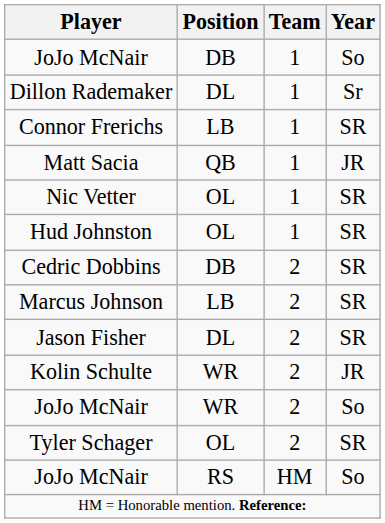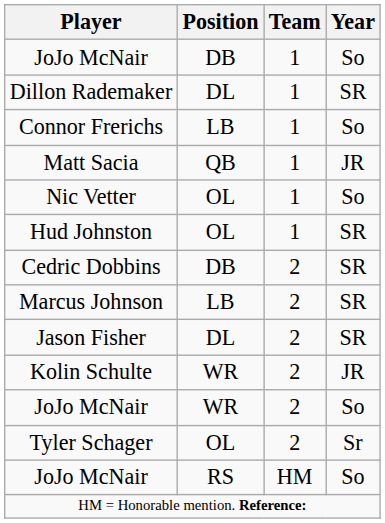Dillon Rademaker | Year: Sr -> SR
Connor Frerichs | Year: SR -> So
Nic Vetter | Year: SR -> So
Tyler Schager | Year: SR -> Sr
